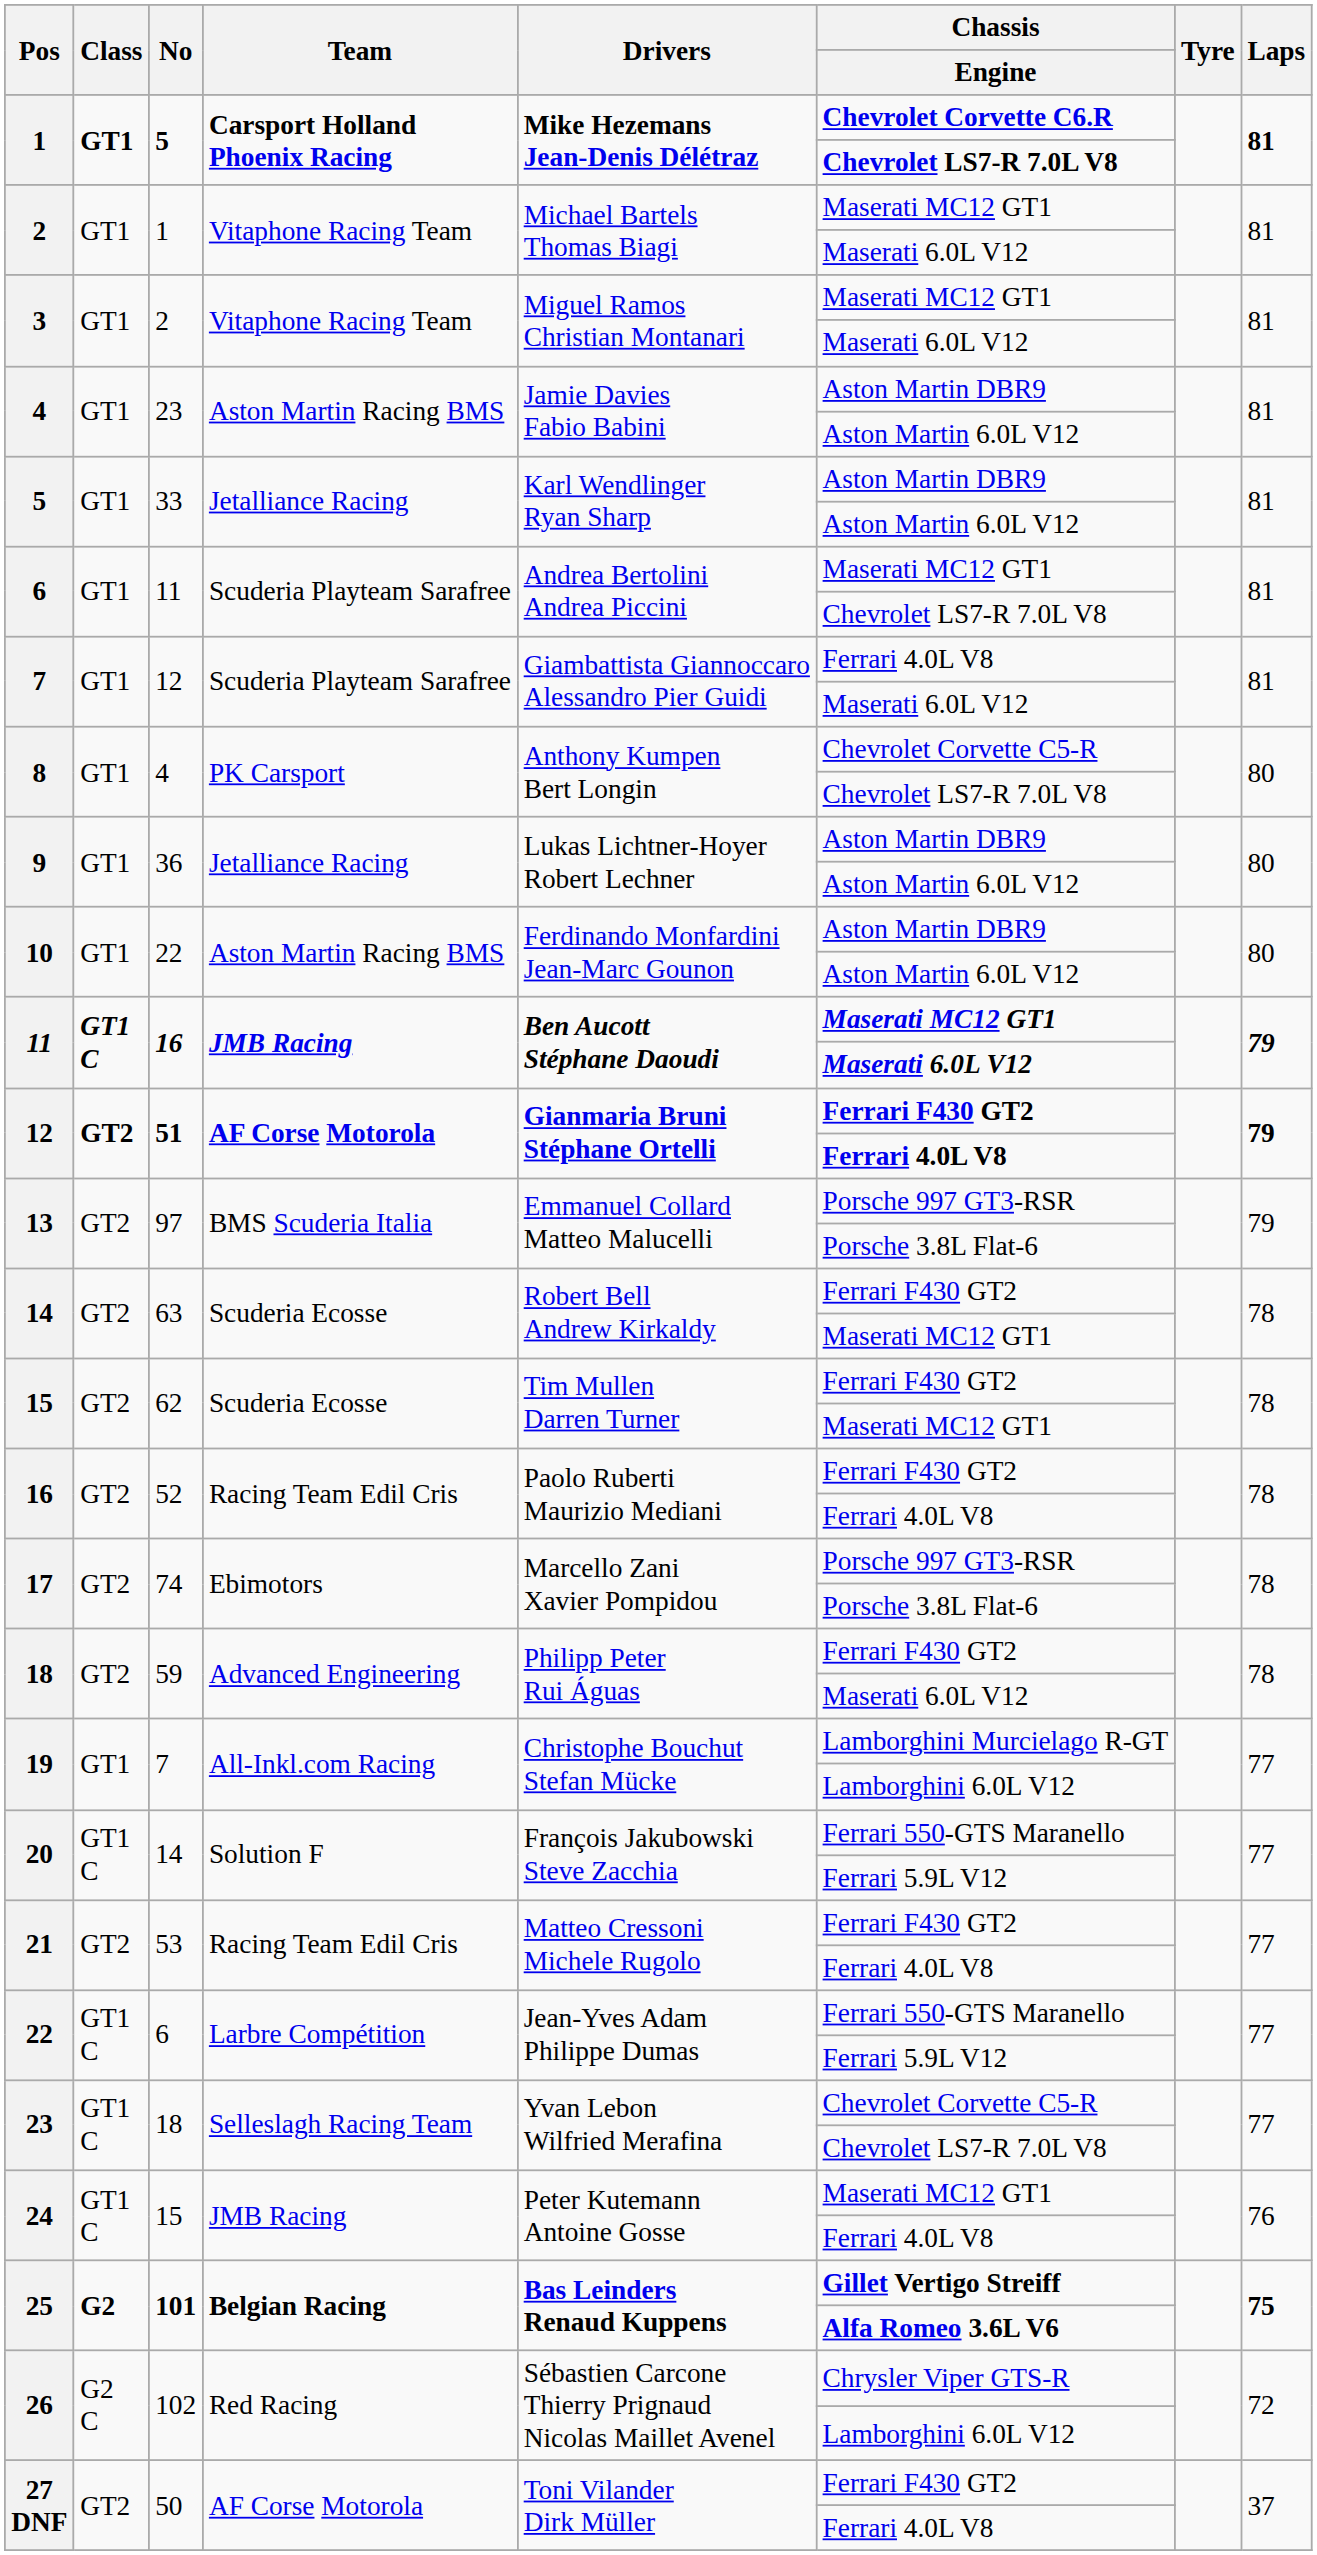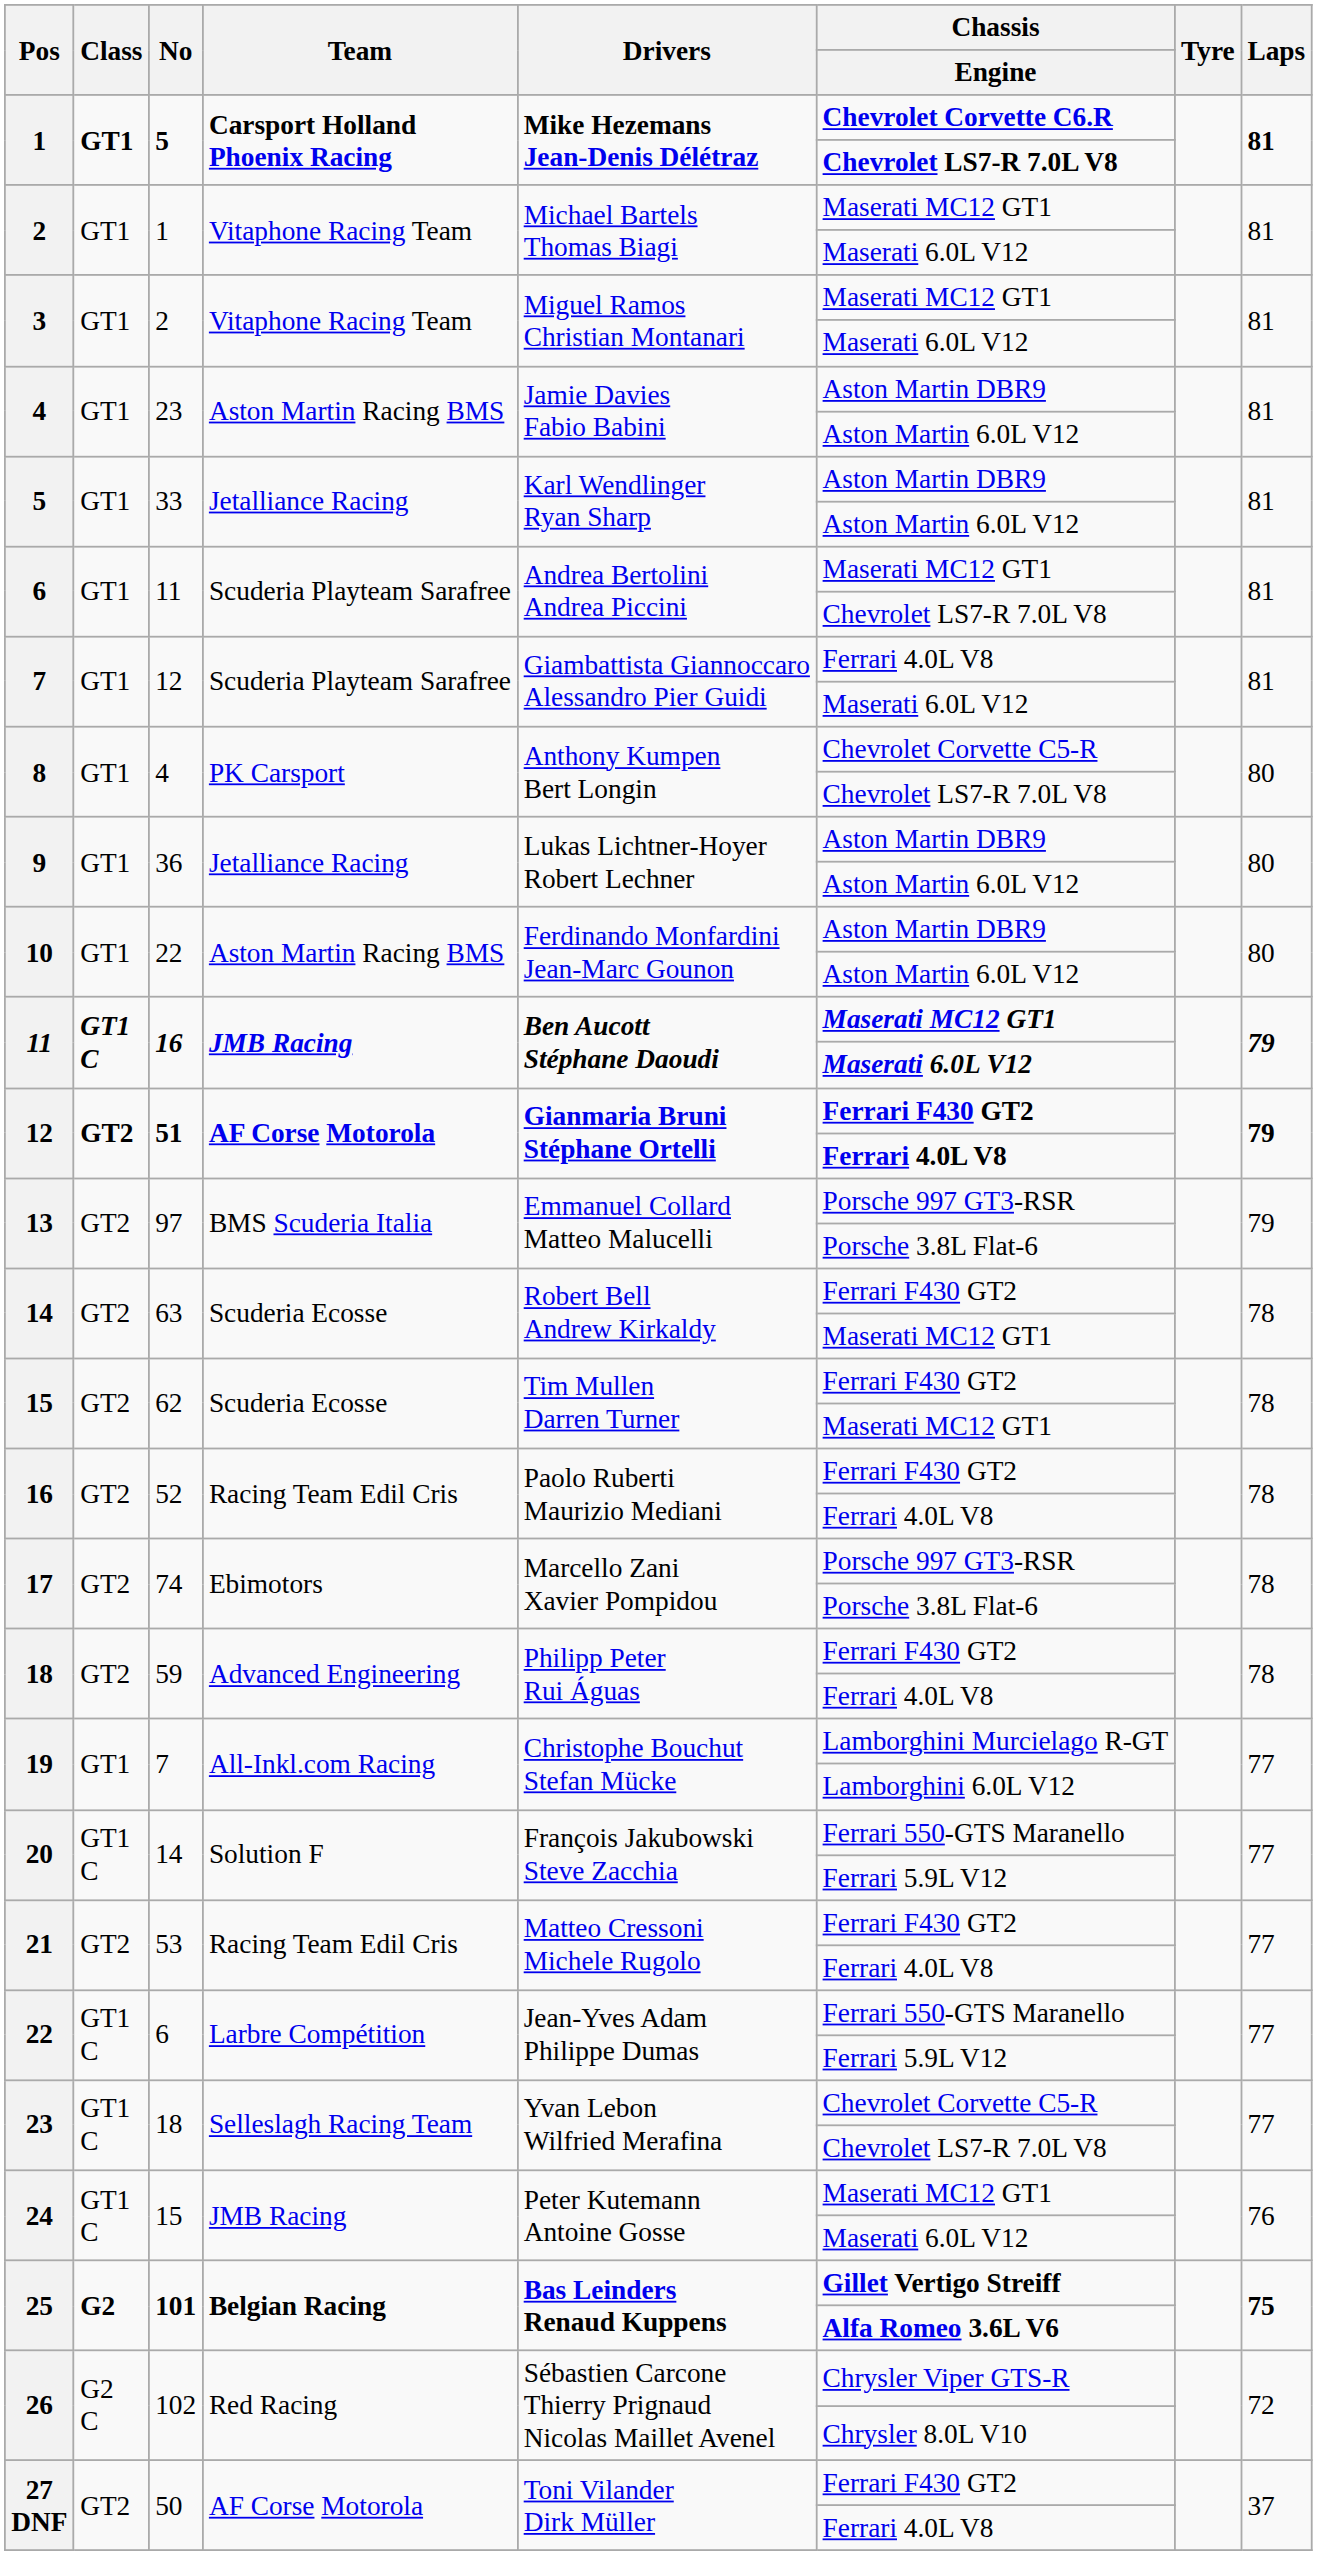row 38 | Chassis / Engine: Maserati 6.0L V12 -> Ferrari 4.0L V8
row 50 | Chassis / Engine: Ferrari 4.0L V8 -> Maserati 6.0L V12
row 54 | Chassis / Engine: Lamborghini 6.0L V12 -> Chrysler 8.0L V10
